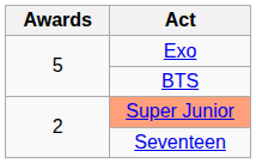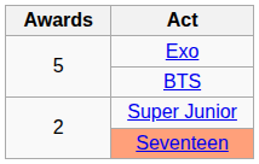Super Junior | Act: lightsalmon background -> no background
Seventeen | Act: no background -> lightsalmon background
